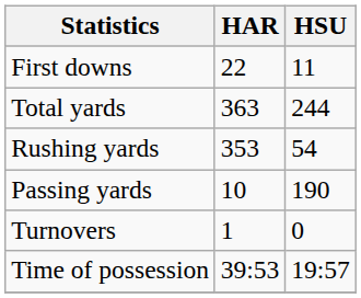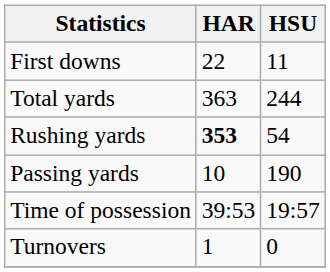Rushing yards | HAR: normal -> bold
rows swapped: Turnovers <-> Time of possession
